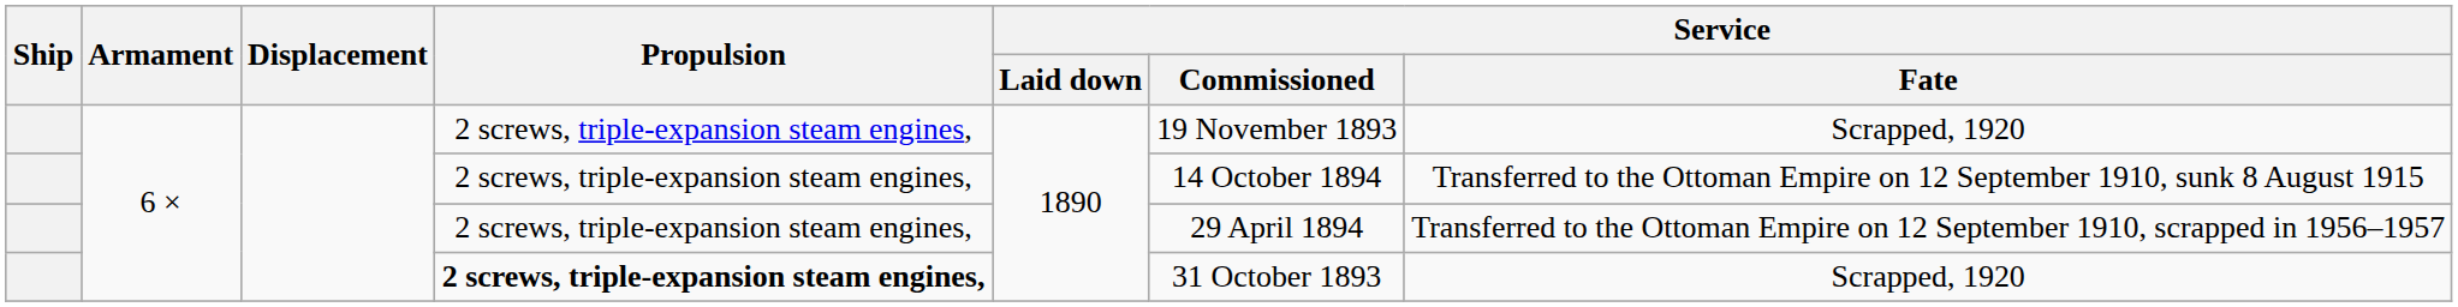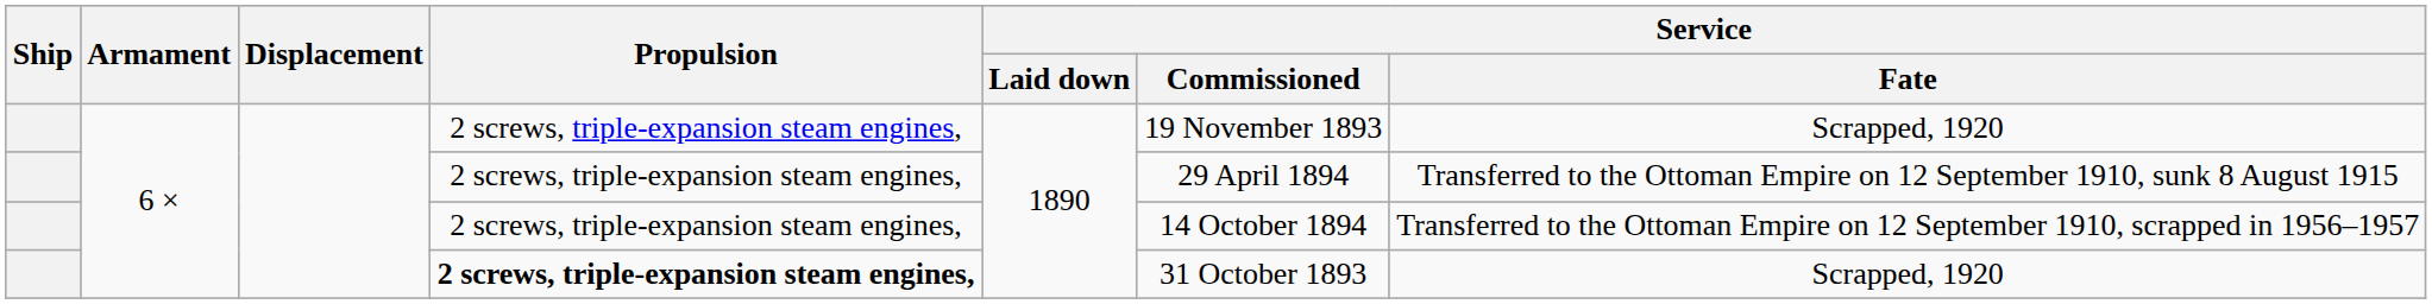row 4 | Service / Commissioned: 14 October 1894 -> 29 April 1894
row 5 | Service / Commissioned: 29 April 1894 -> 14 October 1894
